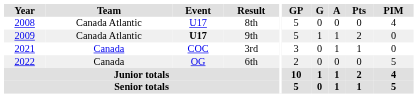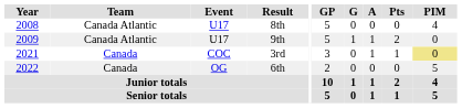9th | Event: bold -> normal
3rd | PIM: no background -> khaki background
